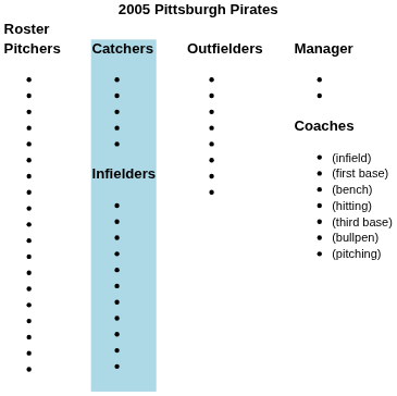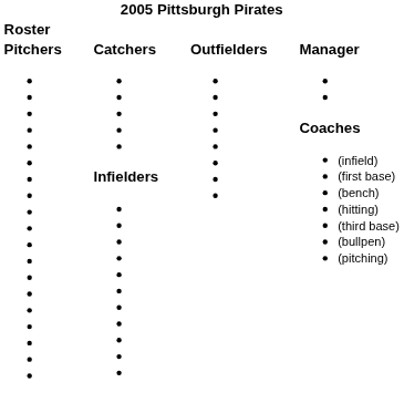Pitchers | column 2: lightblue background -> no background
